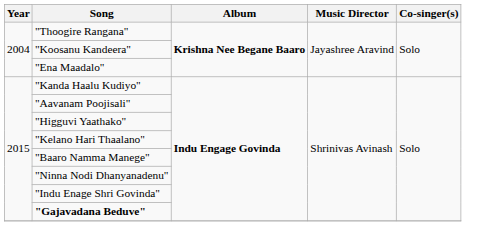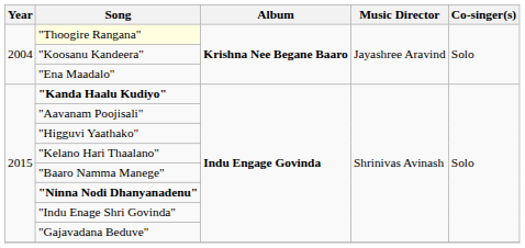"Thoogire Rangana" | Song: no background -> lightyellow background
"Kanda Haalu Kudiyo" | Song: normal -> bold
"Ninna Nodi Dhanyanadenu" | Song: normal -> bold
"Gajavadana Beduve" | Song: bold -> normal
